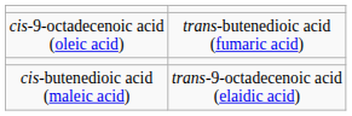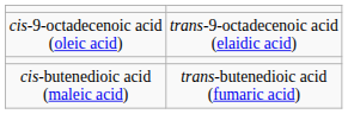row 2 | column 2: trans-butenedioic acid (fumaric acid) -> trans-9-octadecenoic acid (elaidic acid)
row 4 | column 2: trans-9-octadecenoic acid (elaidic acid) -> trans-butenedioic acid (fumaric acid)
